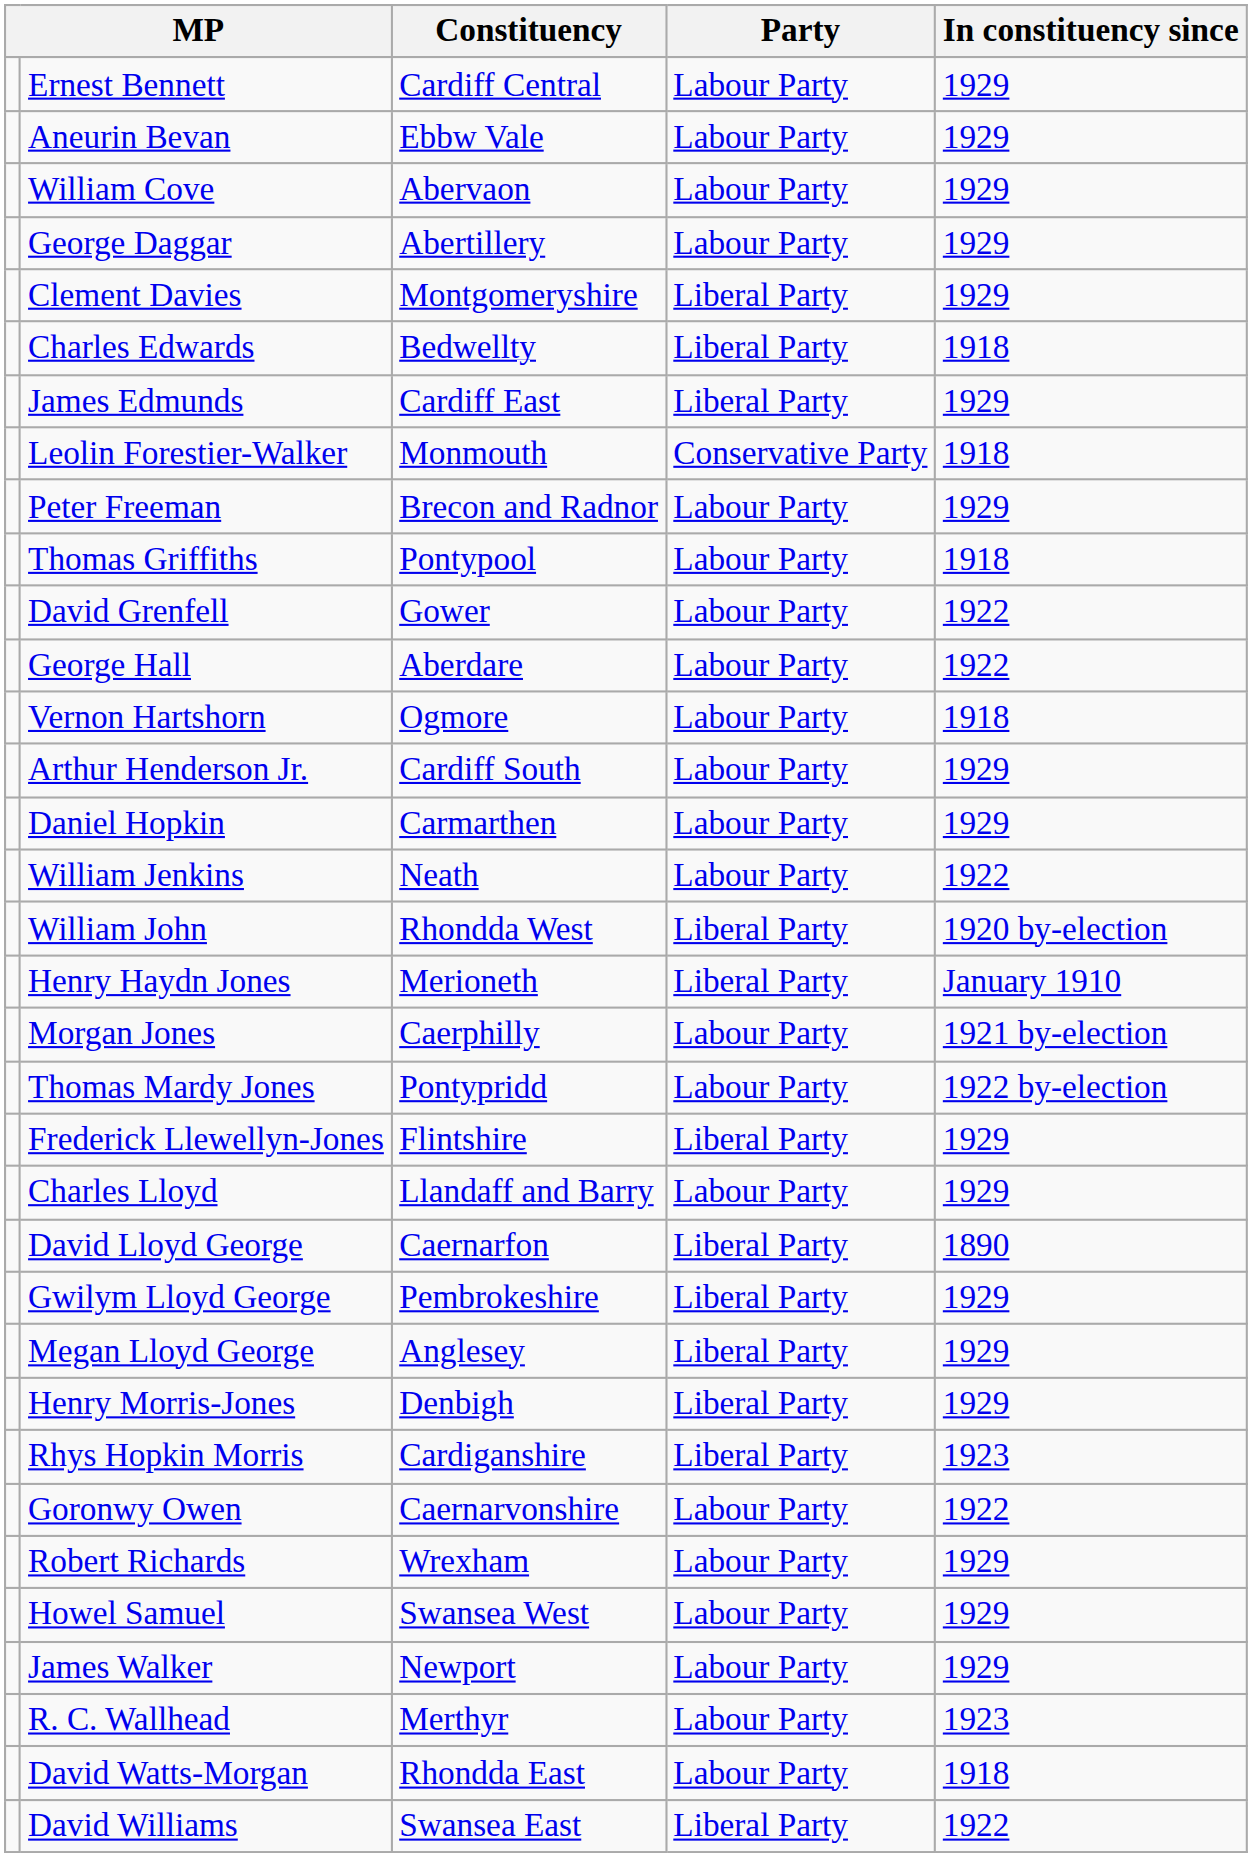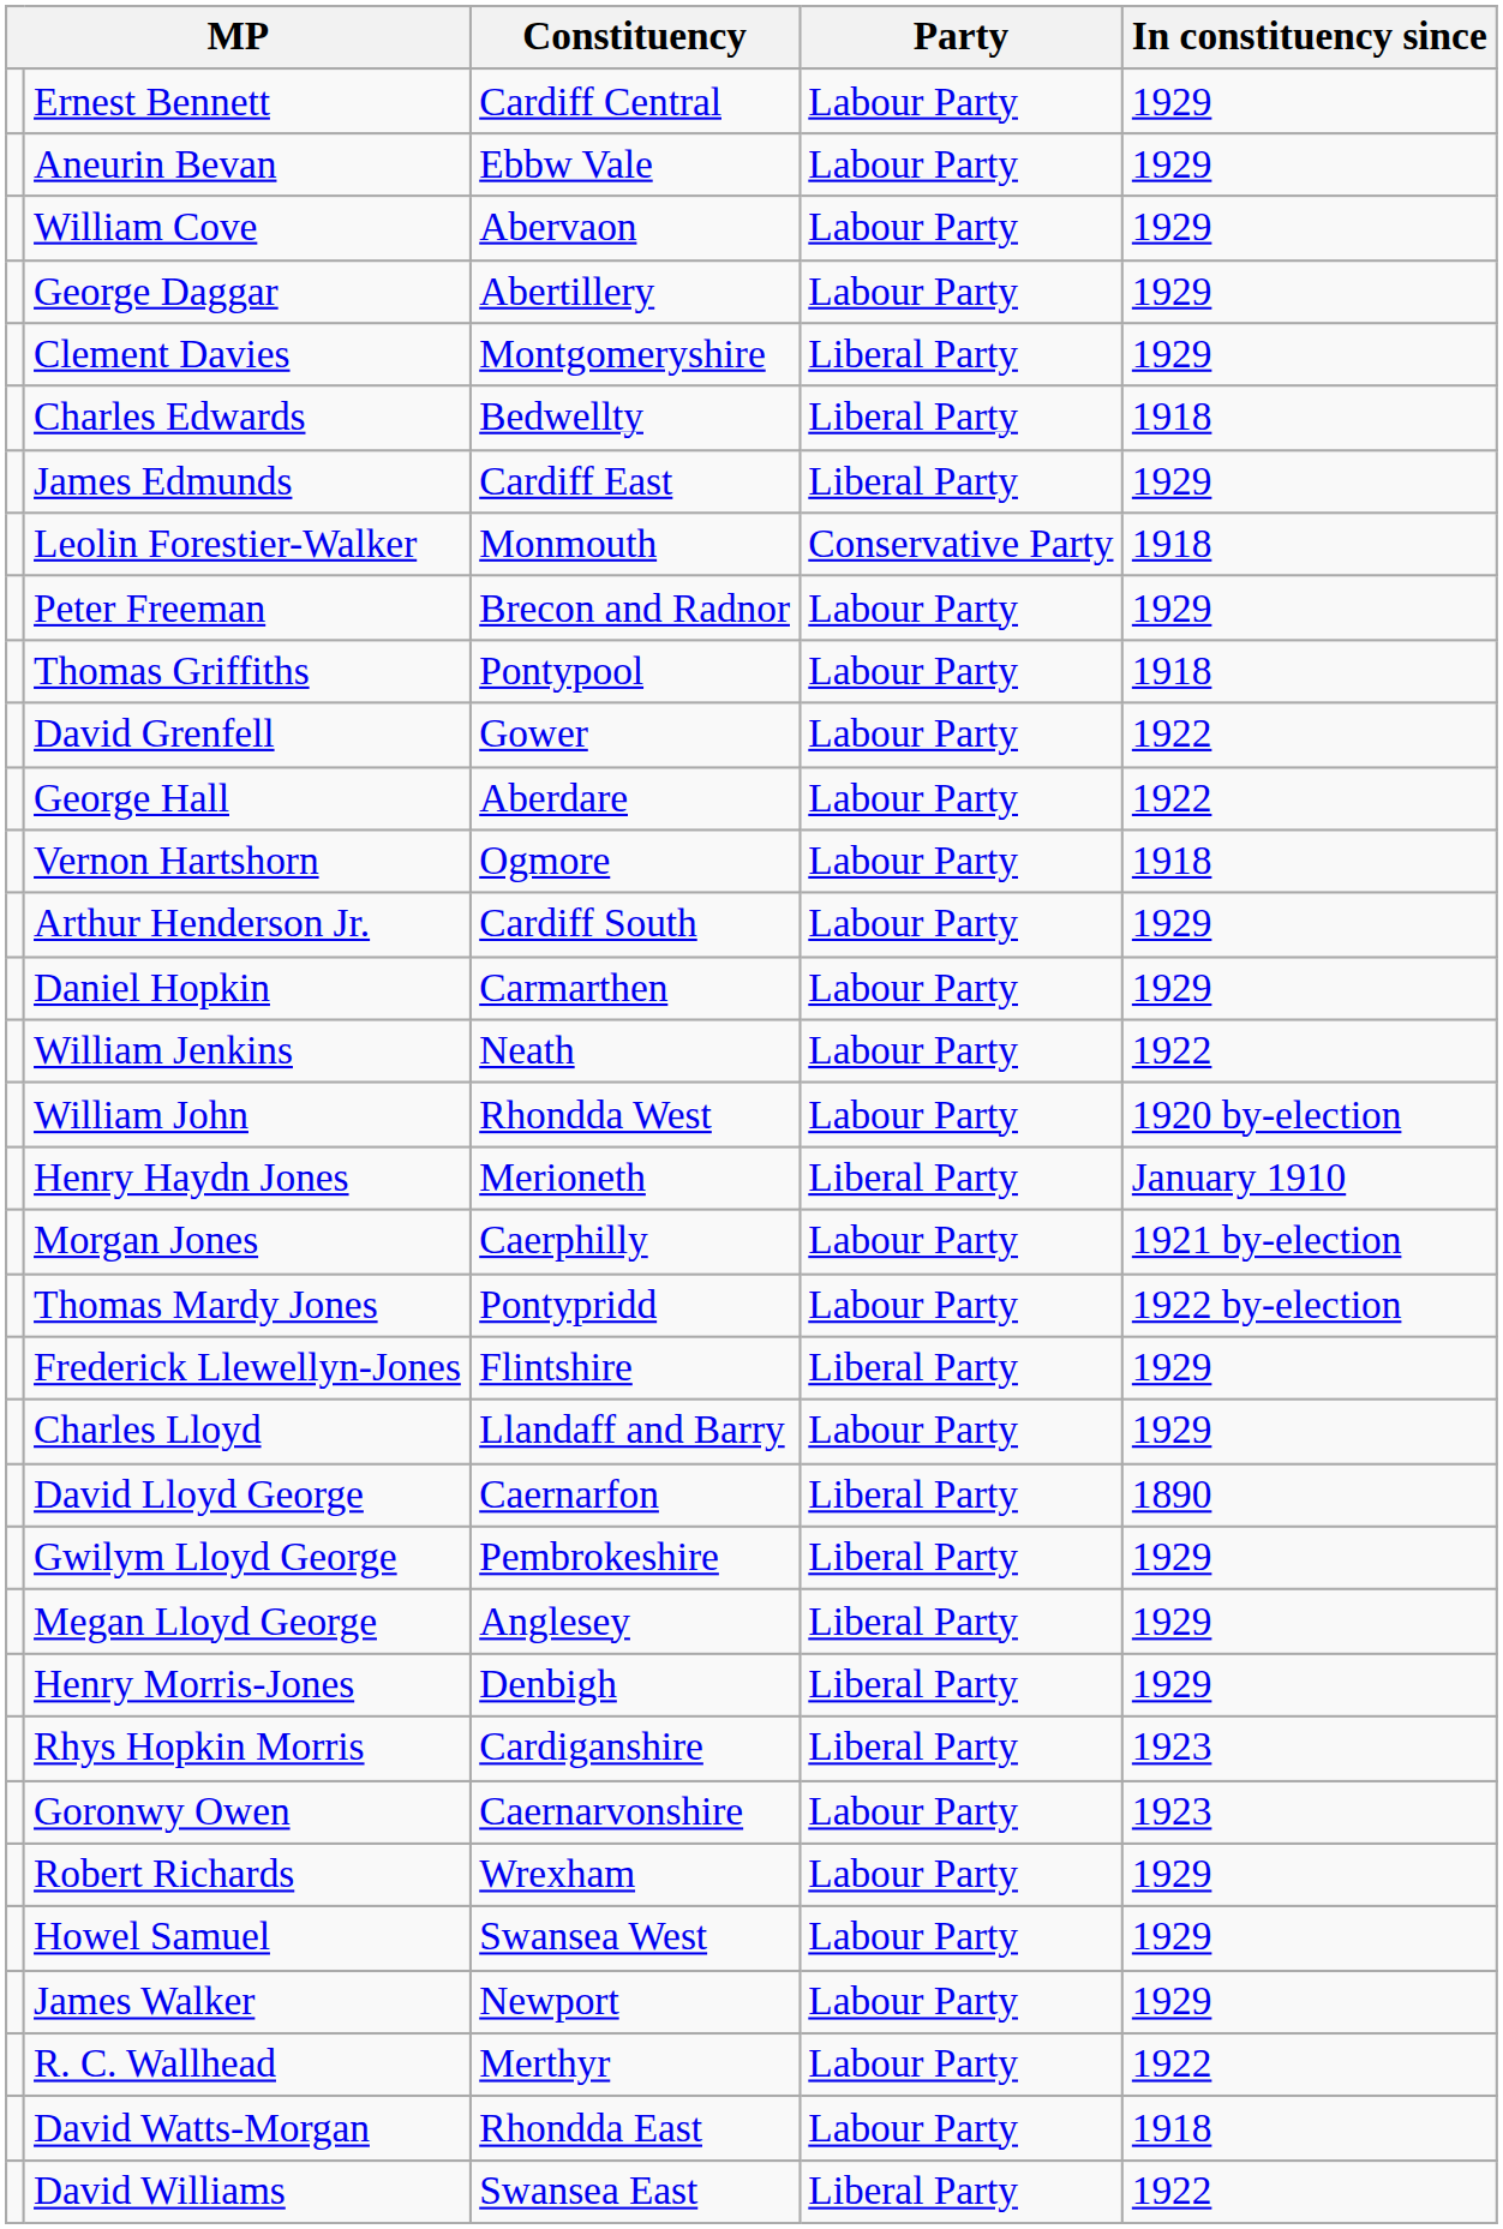William John | Party: Liberal Party -> Labour Party
Goronwy Owen | In constituency since: 1922 -> 1923
R. C. Wallhead | In constituency since: 1923 -> 1922
